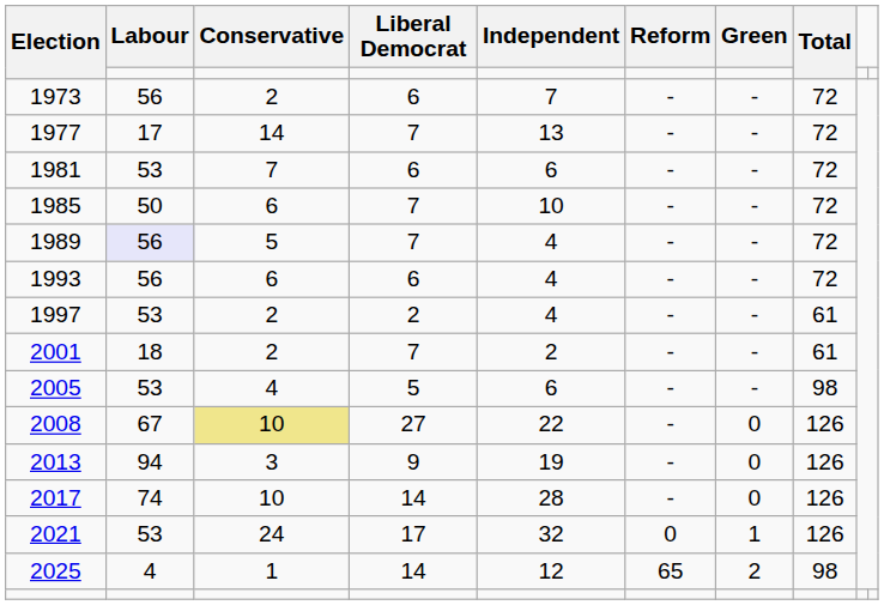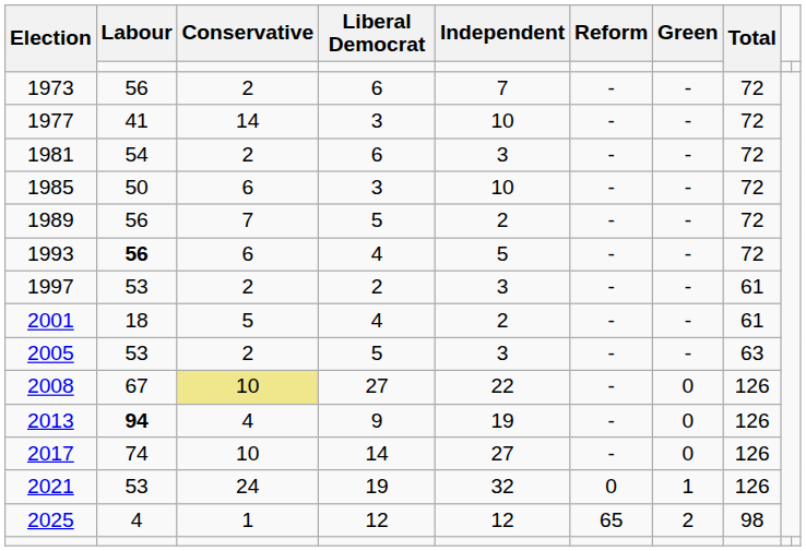1977 | Labour: 17 -> 41
1977 | Liberal Democrat: 7 -> 3
1977 | Independent: 13 -> 10
1981 | Labour: 53 -> 54
1981 | Conservative: 7 -> 2
1981 | Independent: 6 -> 3
1985 | Liberal Democrat: 7 -> 3
1989 | Labour: lavender background -> no background
1989 | Conservative: 5 -> 7
1989 | Liberal Democrat: 7 -> 5
1989 | Independent: 4 -> 2
1993 | Labour: normal -> bold
1993 | Liberal Democrat: 6 -> 4
1993 | Independent: 4 -> 5
1997 | Independent: 4 -> 3
2001 | Conservative: 2 -> 5
2001 | Liberal Democrat: 7 -> 4
2005 | Conservative: 4 -> 2
2005 | Independent: 6 -> 3
2005 | Total: 98 -> 63
2013 | Labour: normal -> bold
2013 | Conservative: 3 -> 4
2017 | Independent: 28 -> 27
2021 | Liberal Democrat: 17 -> 19
2025 | Liberal Democrat: 14 -> 12
